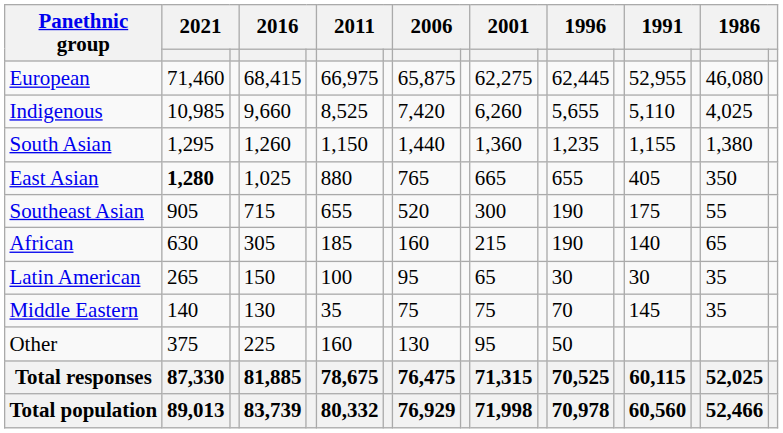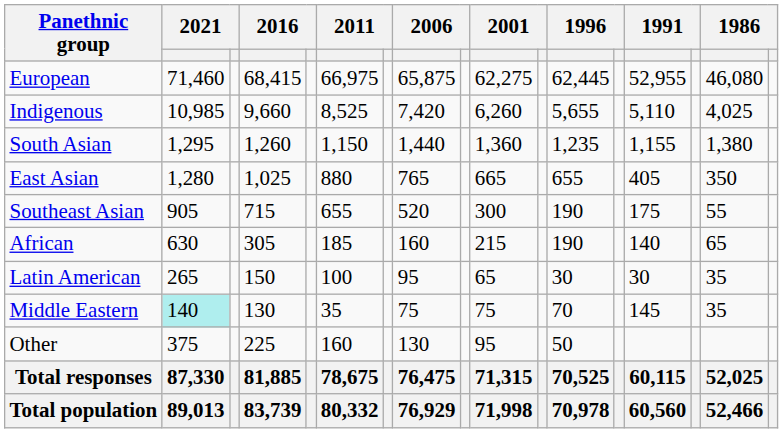East Asian | column 2: bold -> normal
Middle Eastern | column 2: no background -> paleturquoise background
